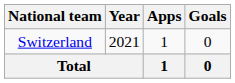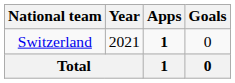Switzerland | Apps: normal -> bold
